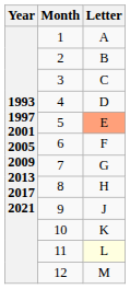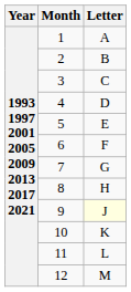5 | Letter: lightsalmon background -> no background
9 | Letter: no background -> lightyellow background
11 | Letter: lightyellow background -> no background
